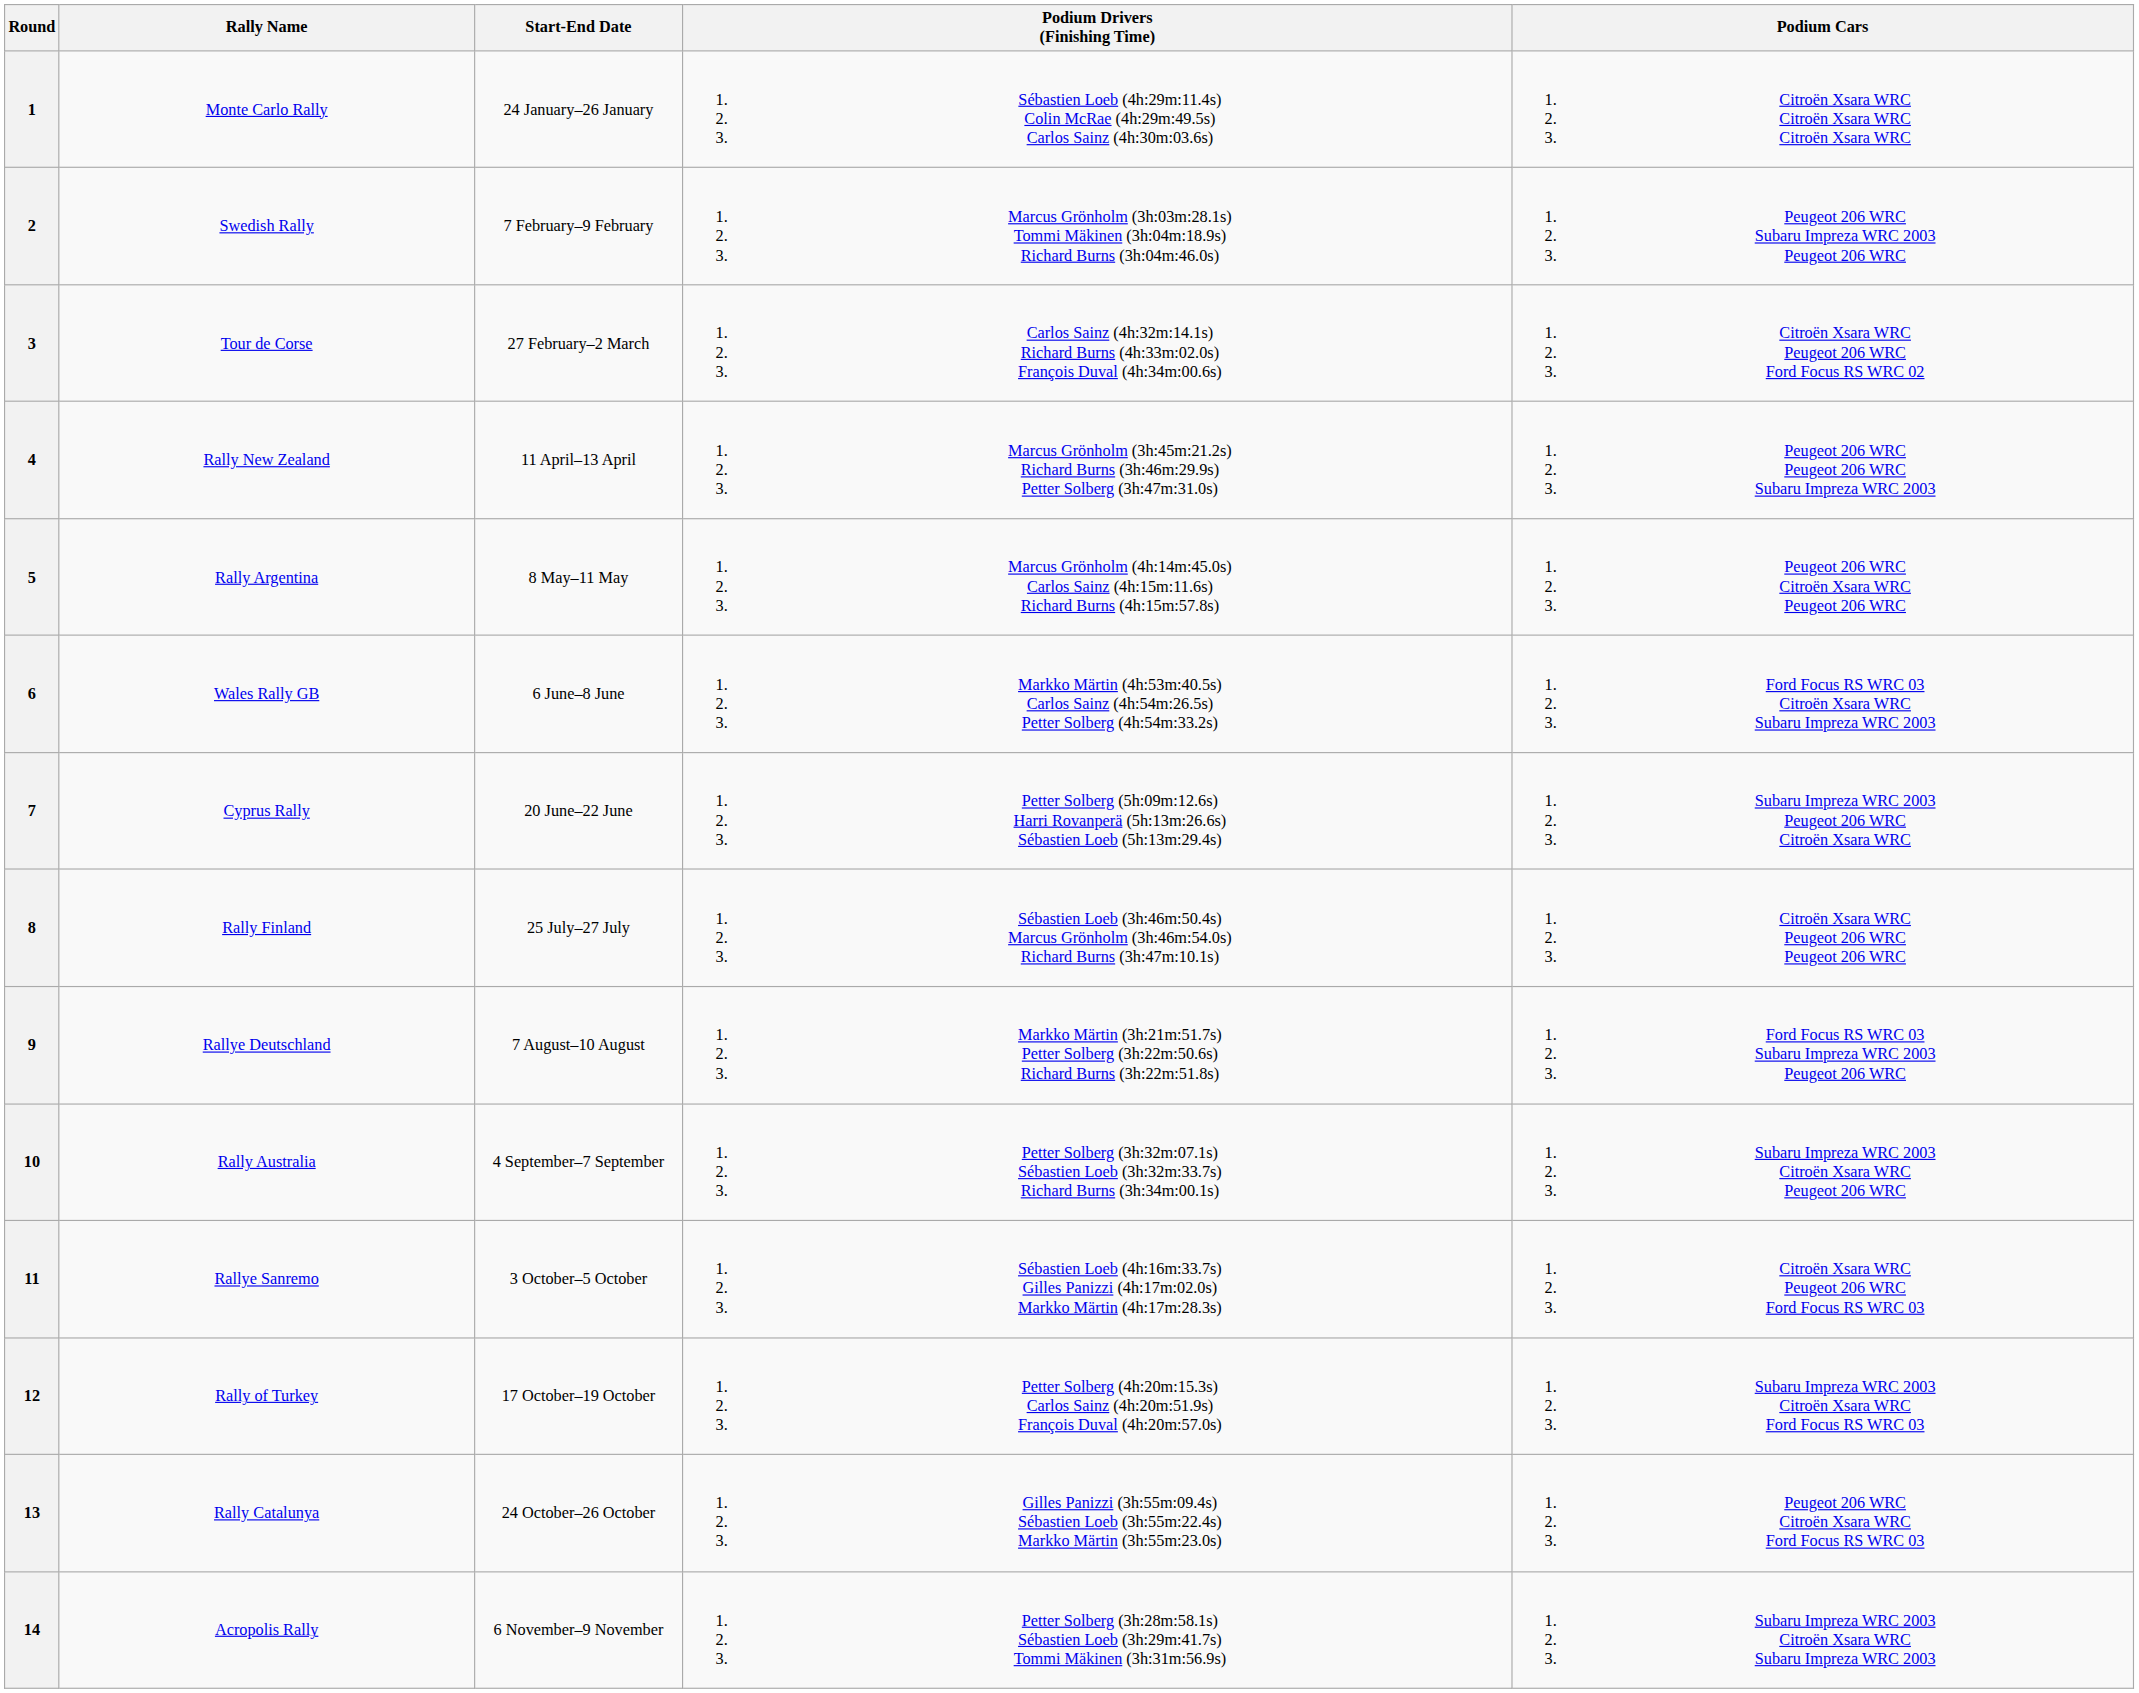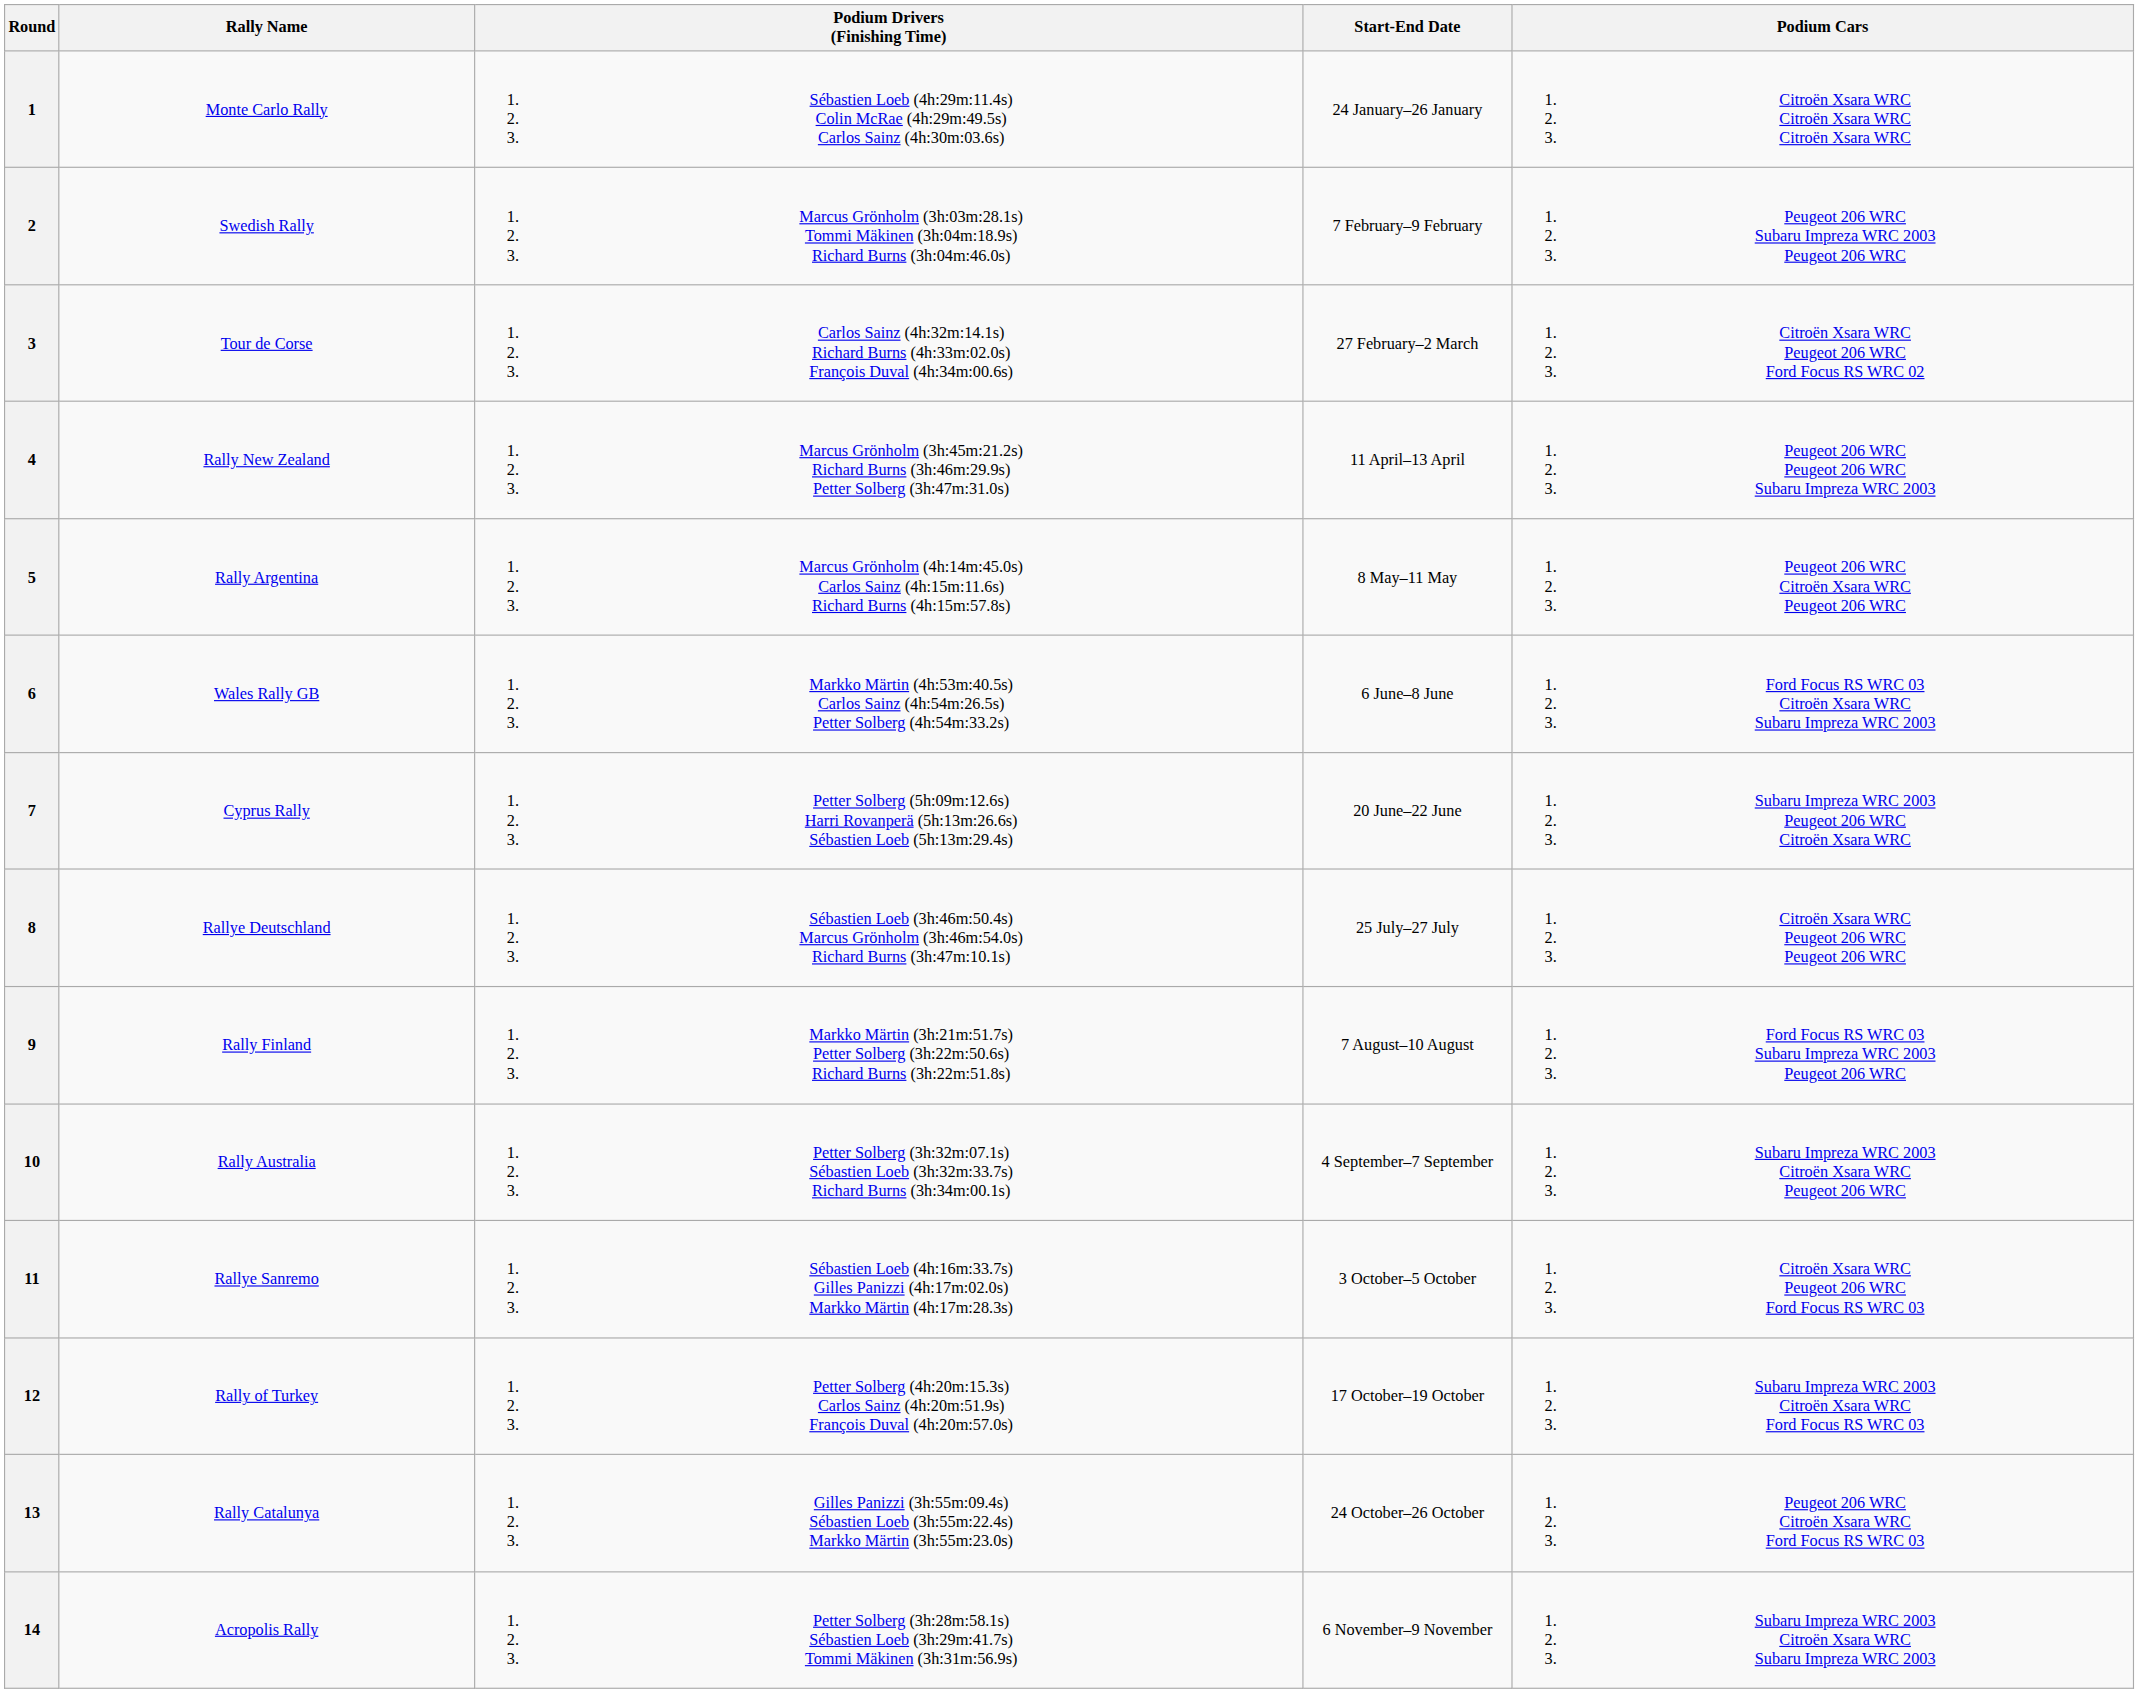columns swapped: Start-End Date <-> Podium Drivers (Finishing Time)
8 | Rally Name: Rally Finland -> Rallye Deutschland
9 | Rally Name: Rallye Deutschland -> Rally Finland
